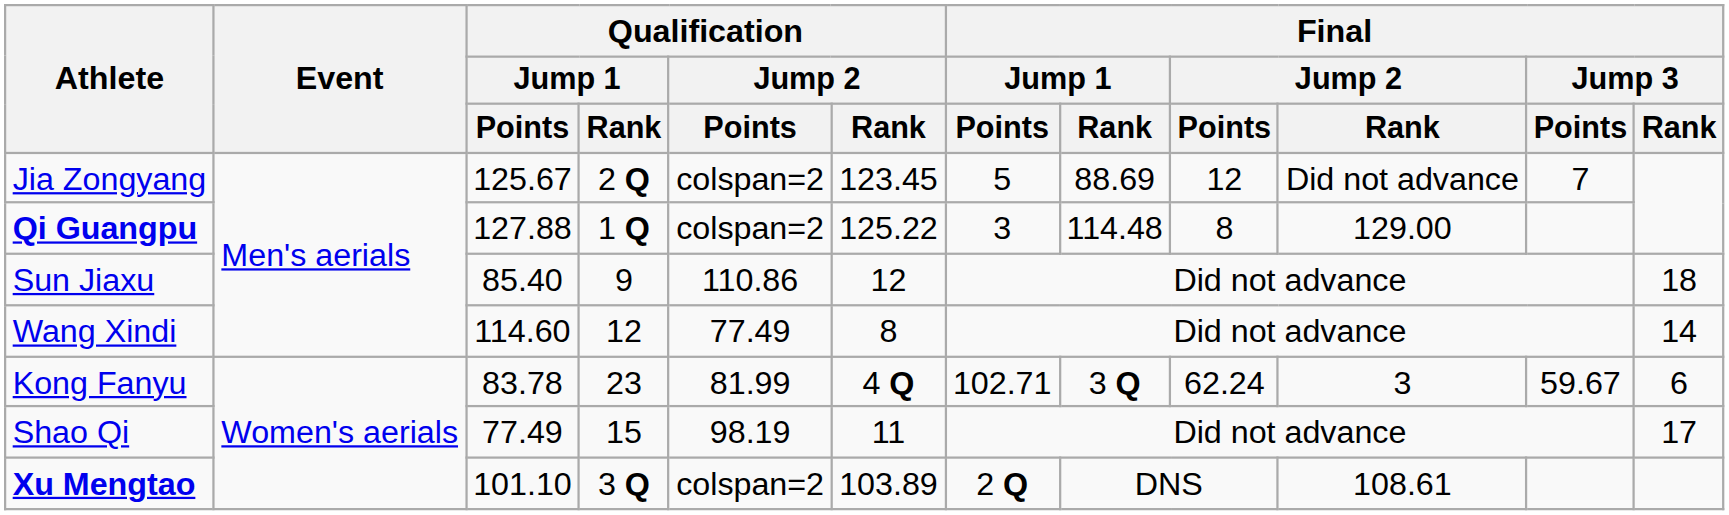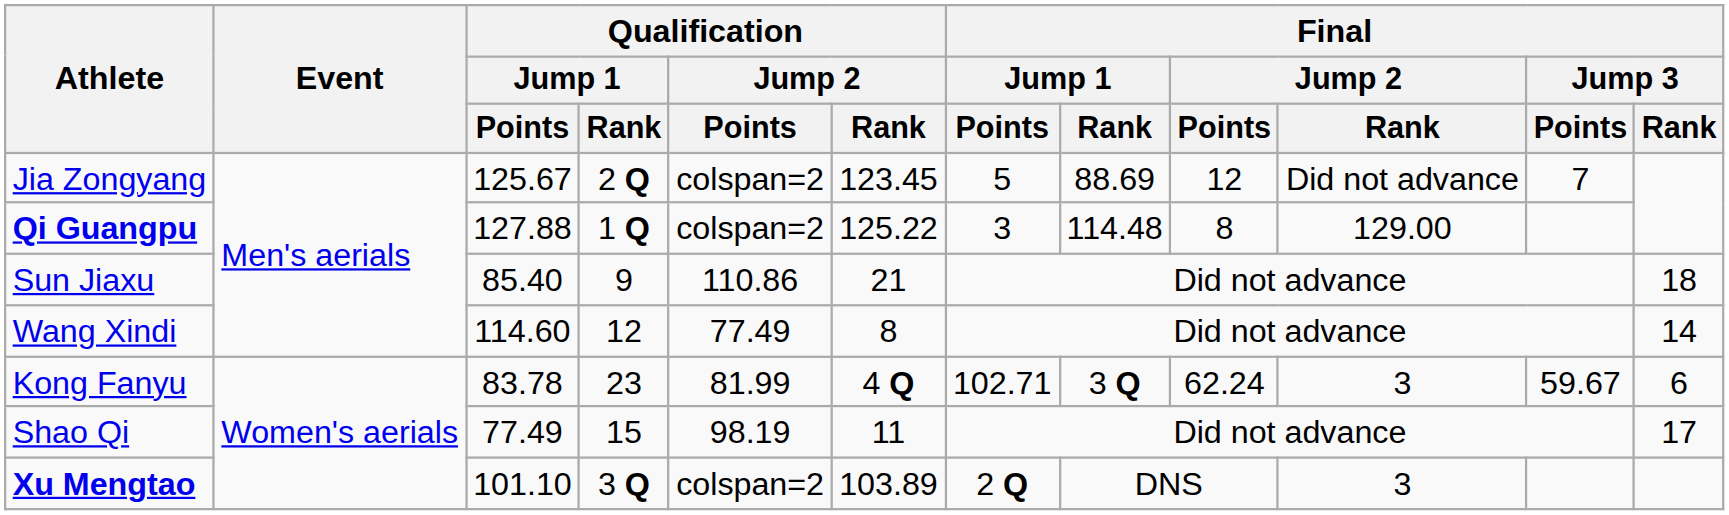Sun Jiaxu | Qualification / Jump 2 / Rank: 12 -> 21
Xu Mengtao | Final / Jump 2 / Rank: 108.61 -> 3
